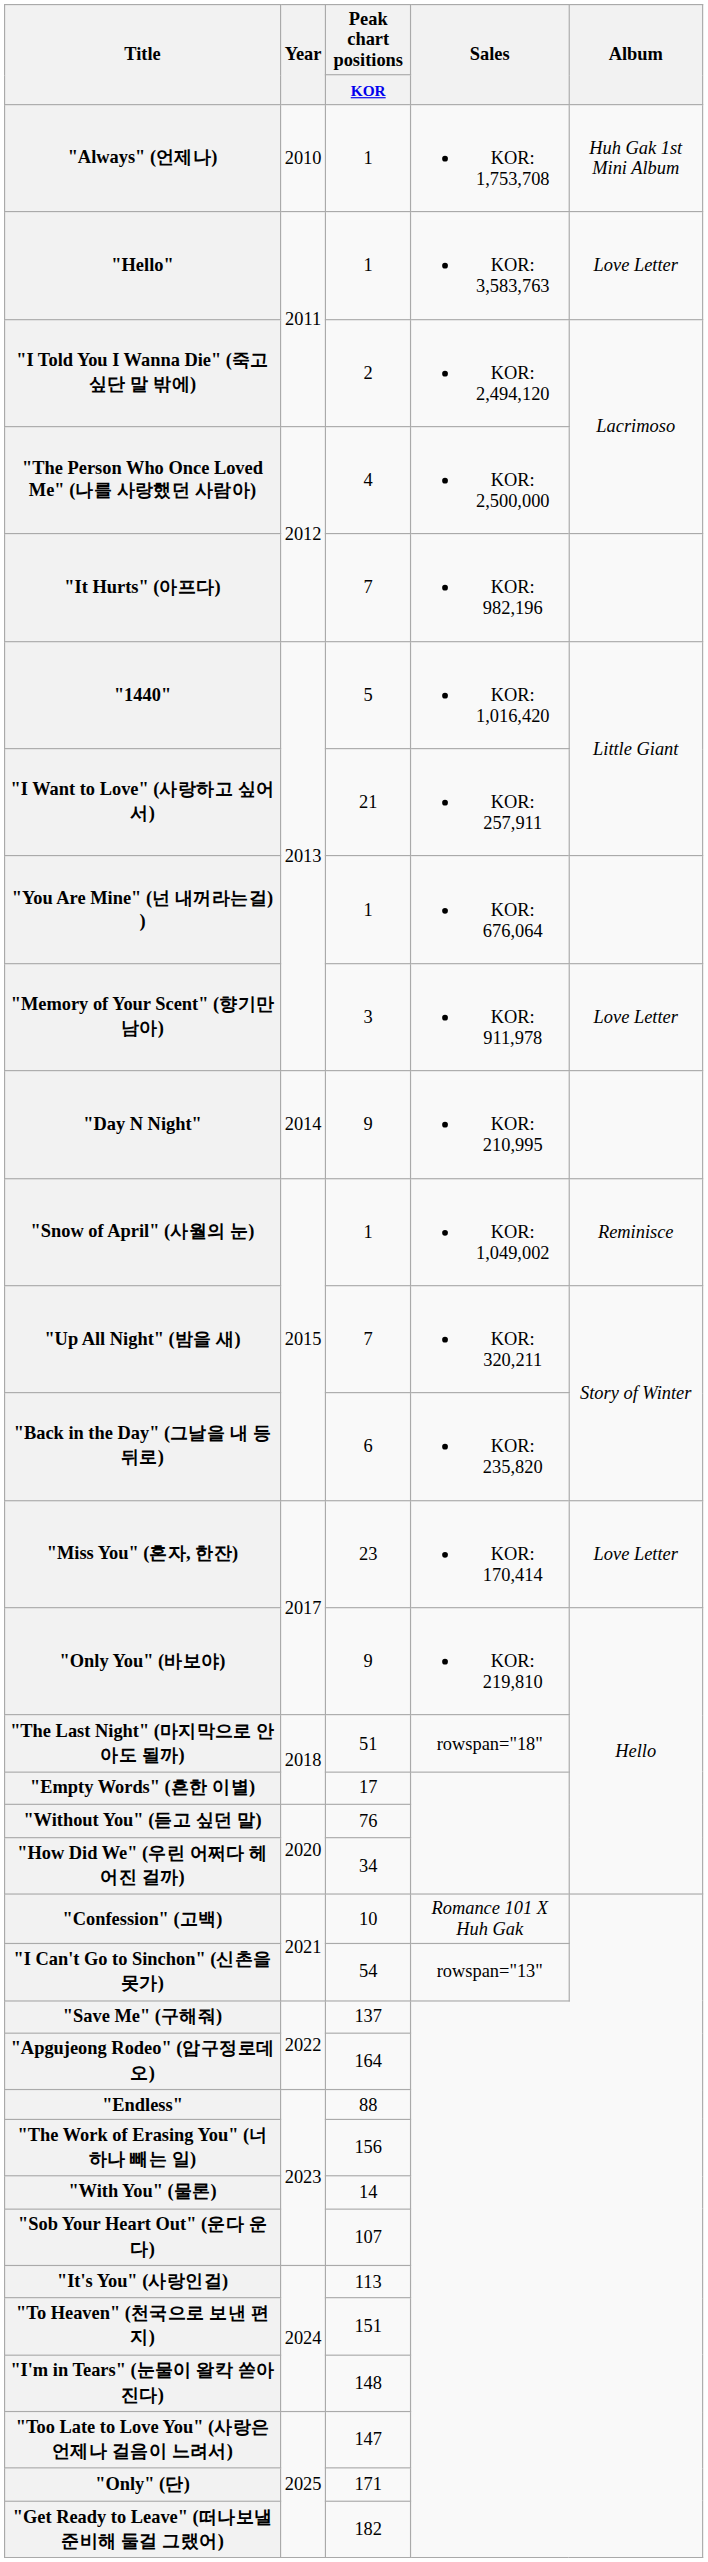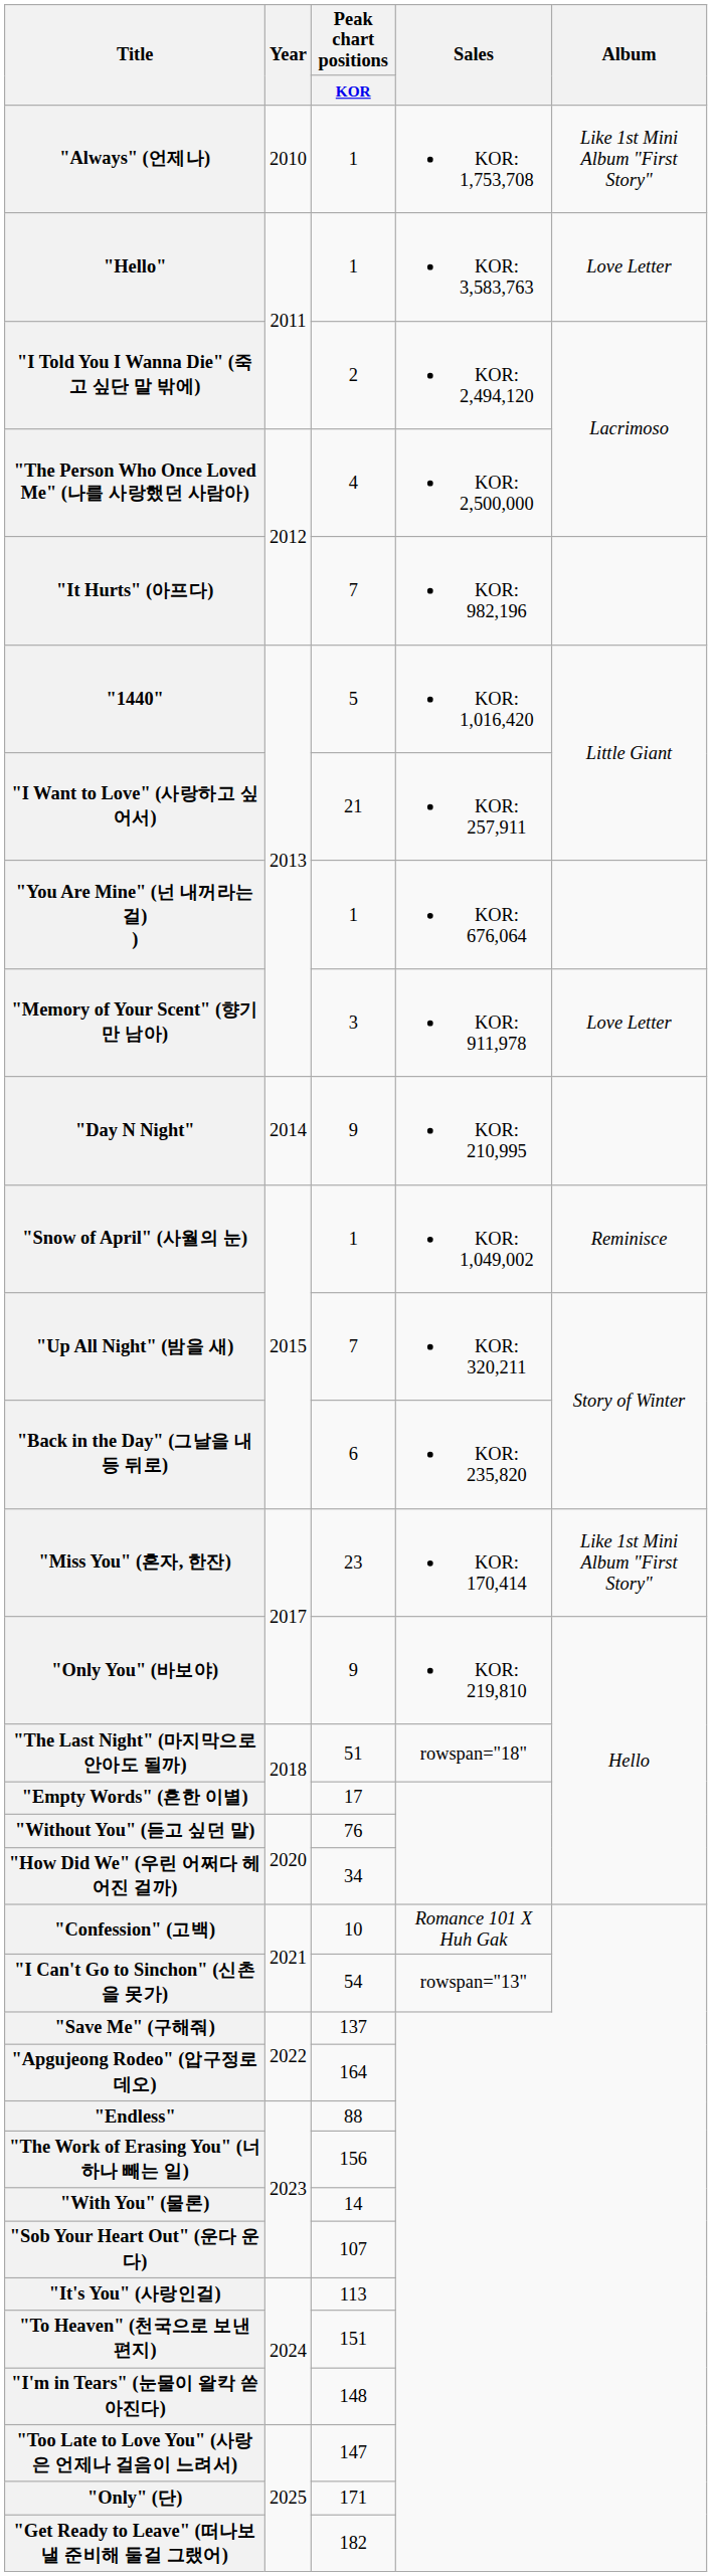"Always" (언제나) | Album: Huh Gak 1st Mini Album -> Like 1st Mini Album "First Story"
"Miss You" (혼자, 한잔) | Album: Love Letter -> Like 1st Mini Album "First Story"
